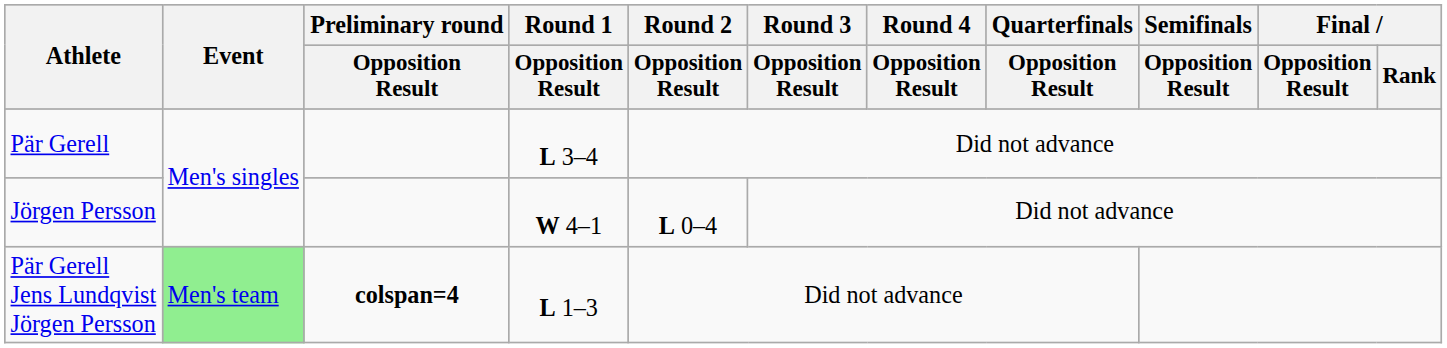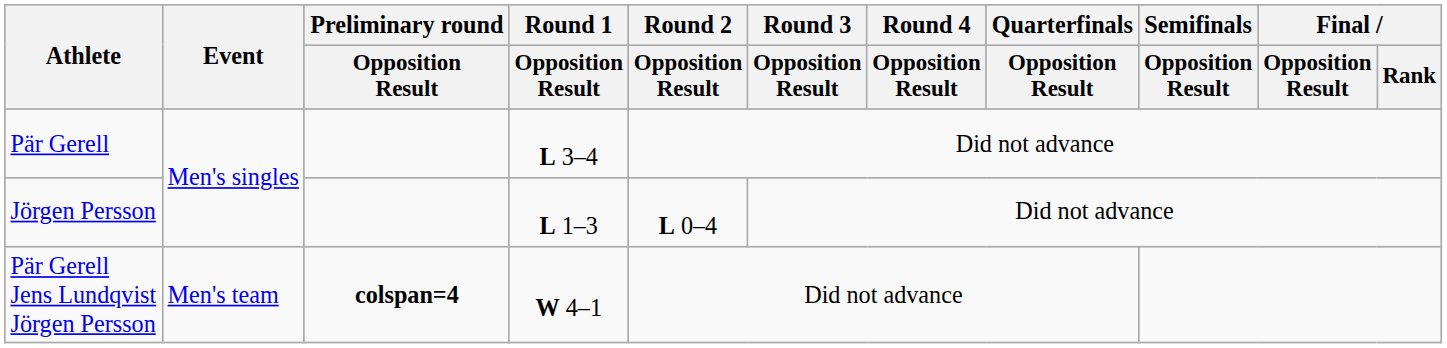Jörgen Persson | Round 1 / Opposition Result: W 4–1 -> L 1–3
Pär Gerell Jens Lundqvist Jörgen Persson | Event: lightgreen background -> no background
Pär Gerell Jens Lundqvist Jörgen Persson | Round 1 / Opposition Result: L 1–3 -> W 4–1
